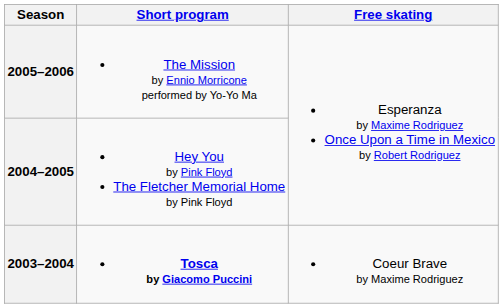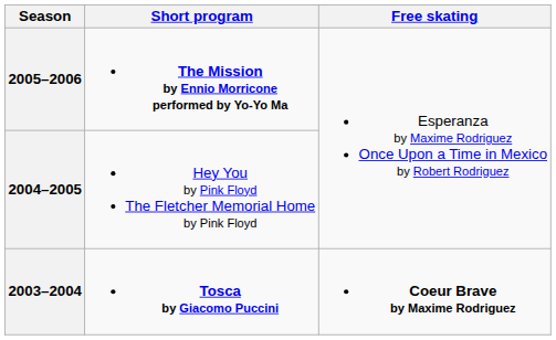2005–2006 | Short program: normal -> bold
2003–2004 | Free skating: normal -> bold
